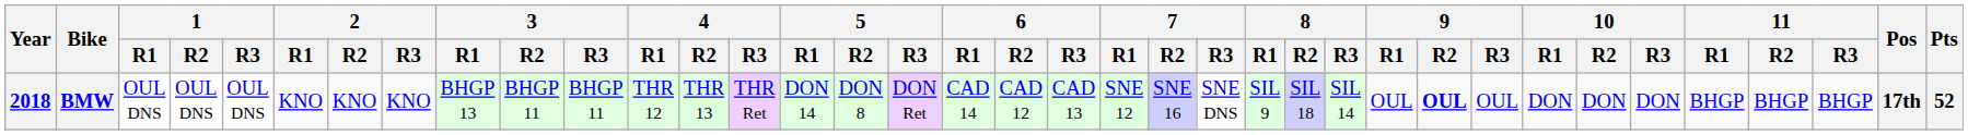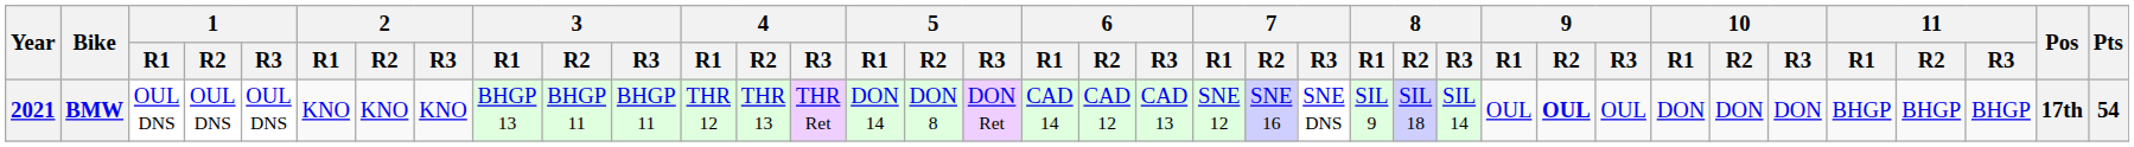BMW | Year: 2018 -> 2021
BMW | Pts: 52 -> 54
